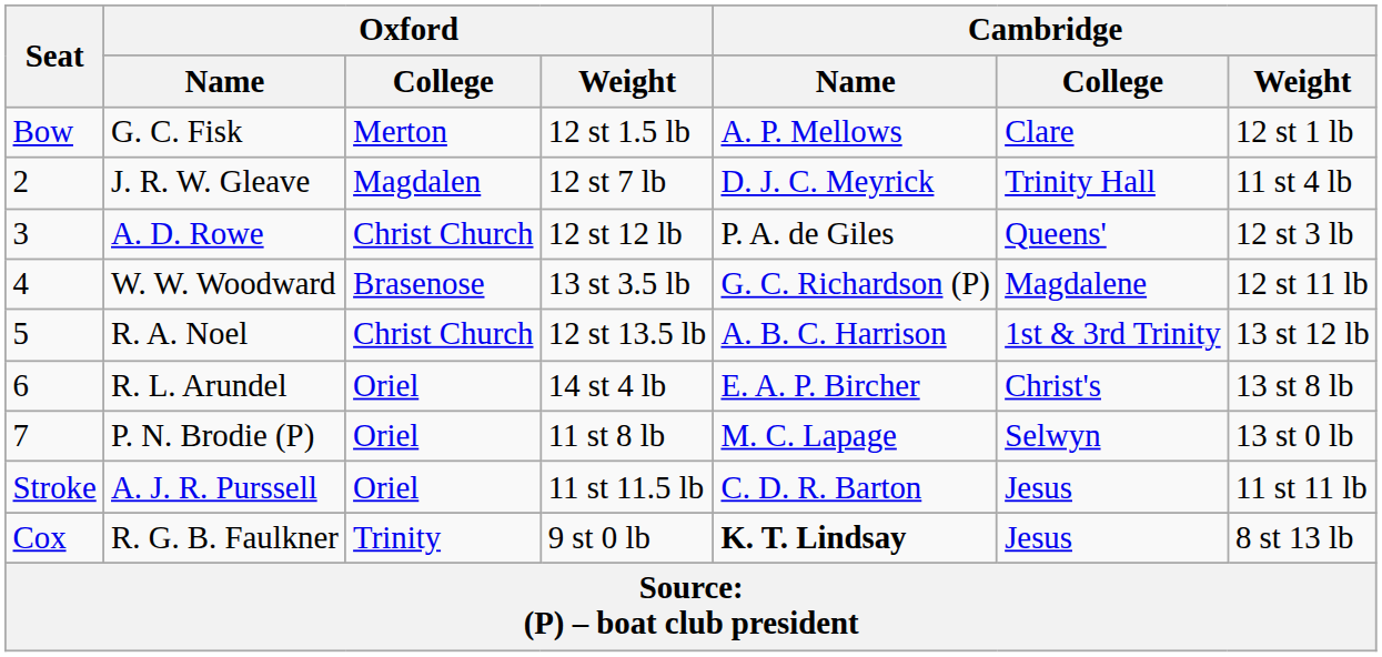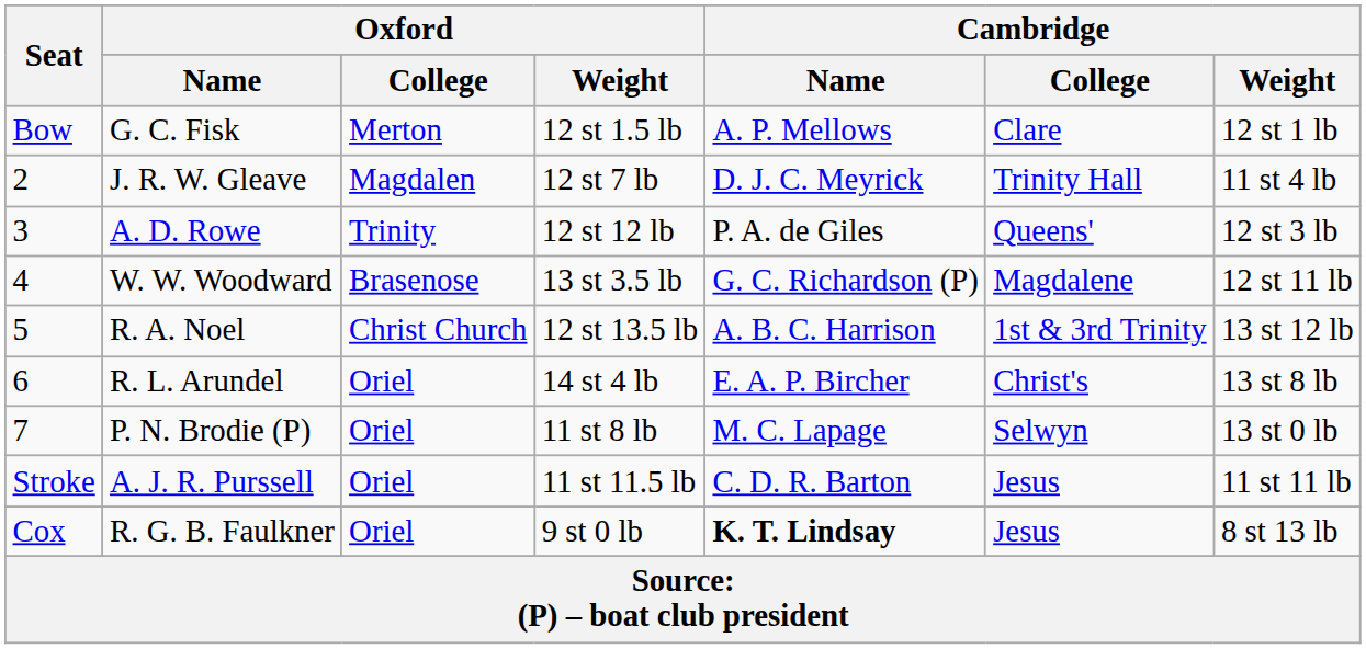A. D. Rowe | Oxford / College: Christ Church -> Trinity
R. G. B. Faulkner | Oxford / College: Trinity -> Oriel
